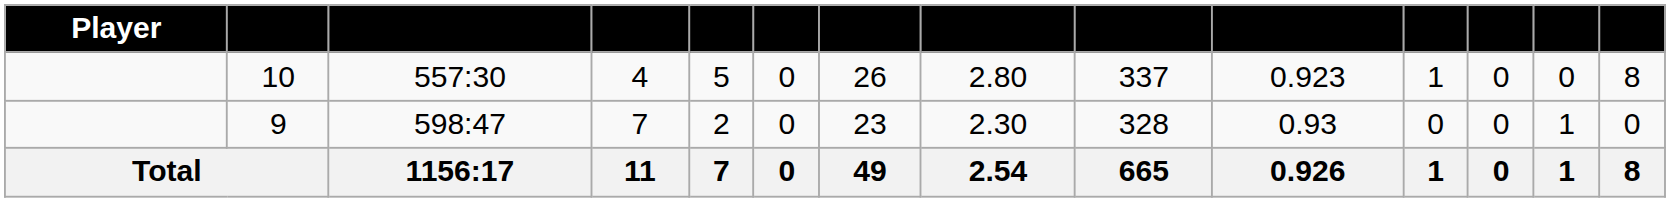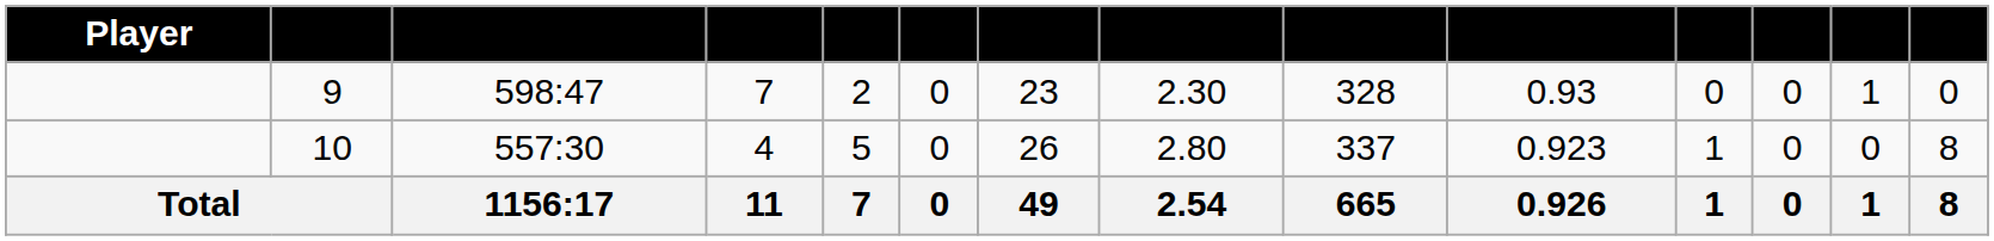rows swapped: 9 <-> 10
